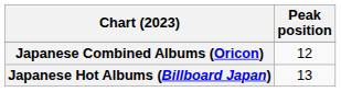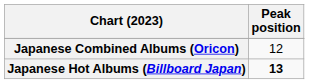Japanese Hot Albums (Billboard Japan) | Peak position: normal -> bold
